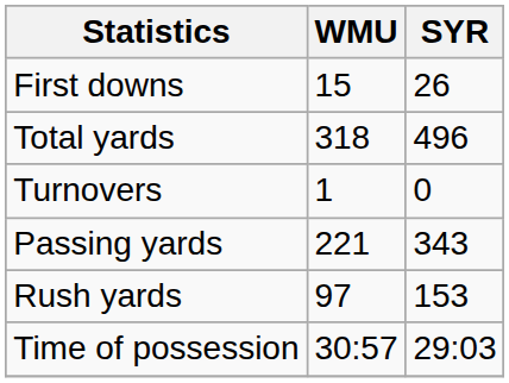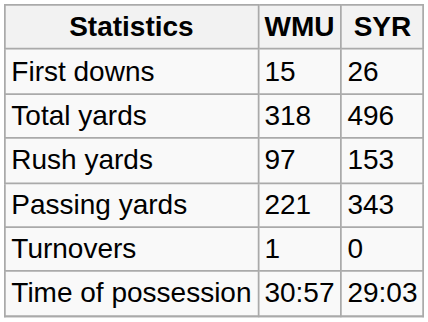rows swapped: Rush yards <-> Turnovers
